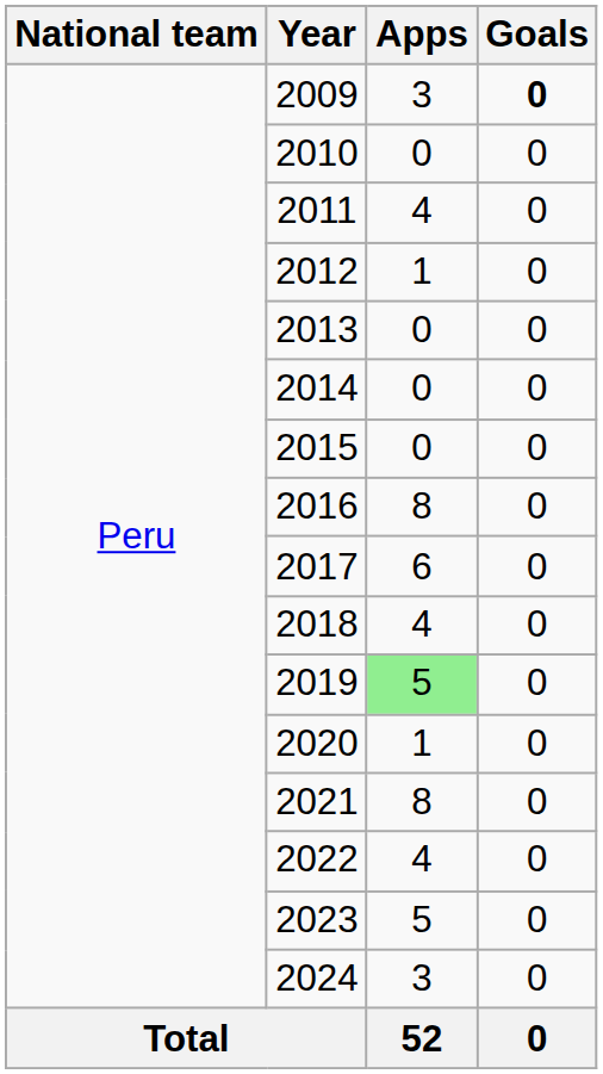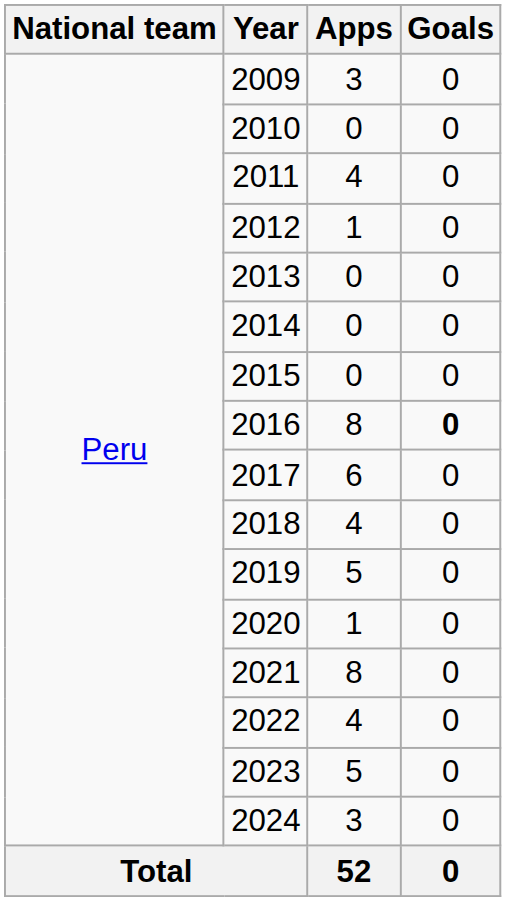2009 | Goals: bold -> normal
2016 | Goals: normal -> bold
2019 | Apps: lightgreen background -> no background
